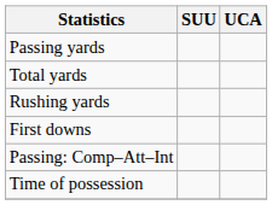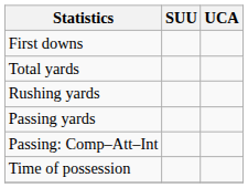rows swapped: First downs <-> Passing yards
